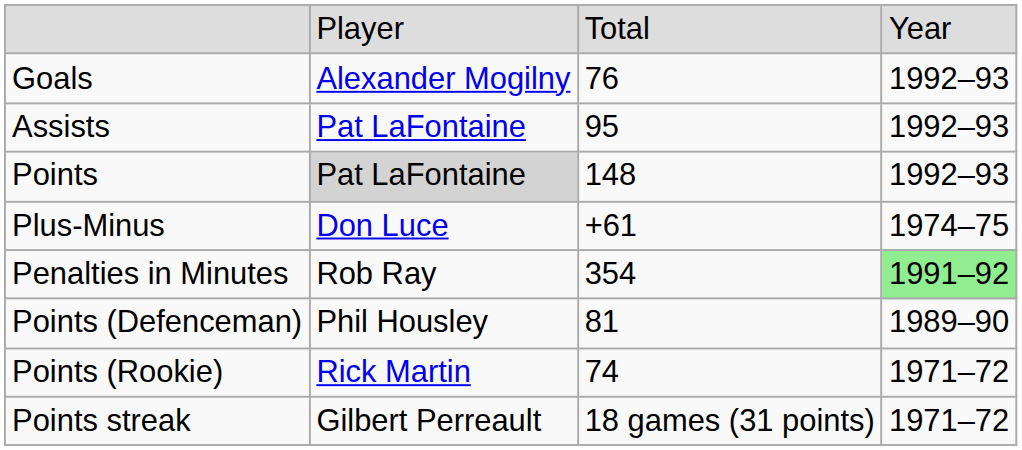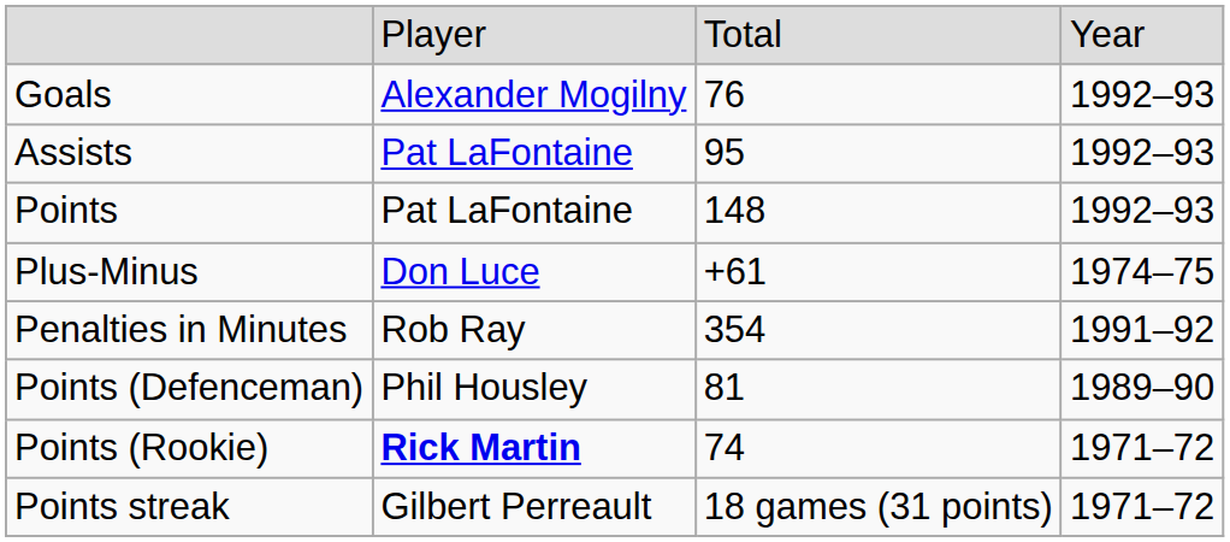Points | column 2: lightgrey background -> no background
Penalties in Minutes | column 4: lightgreen background -> no background
Points (Rookie) | column 2: normal -> bold
